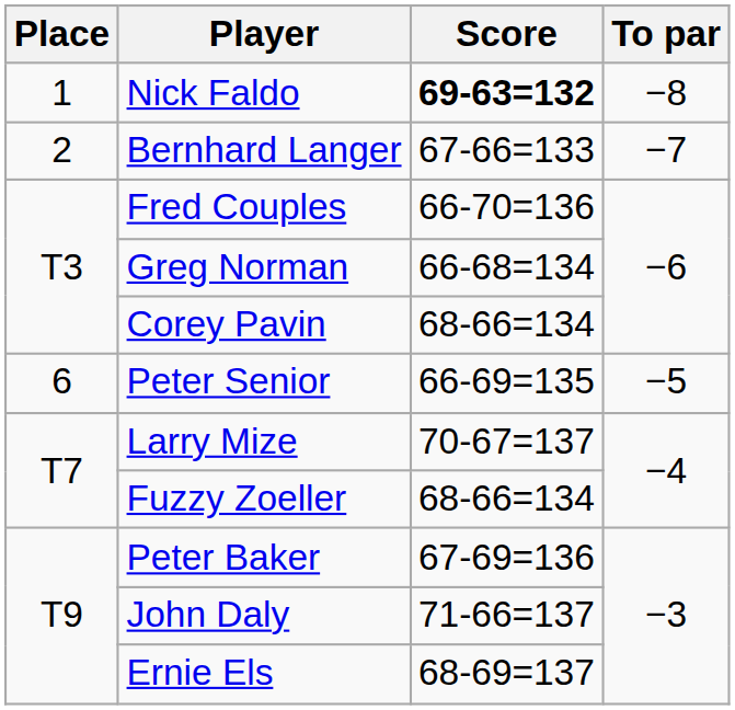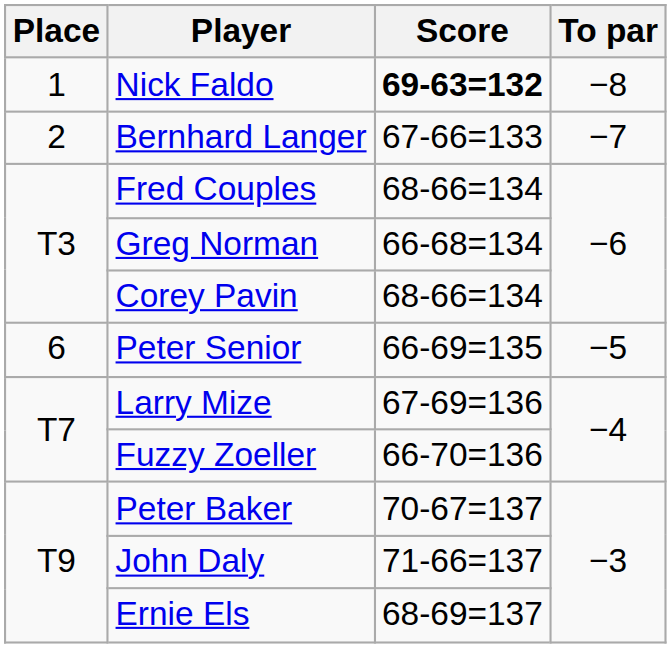Fred Couples | Score: 66-70=136 -> 68-66=134
Larry Mize | Score: 70-67=137 -> 67-69=136
Fuzzy Zoeller | Score: 68-66=134 -> 66-70=136
Peter Baker | Score: 67-69=136 -> 70-67=137
